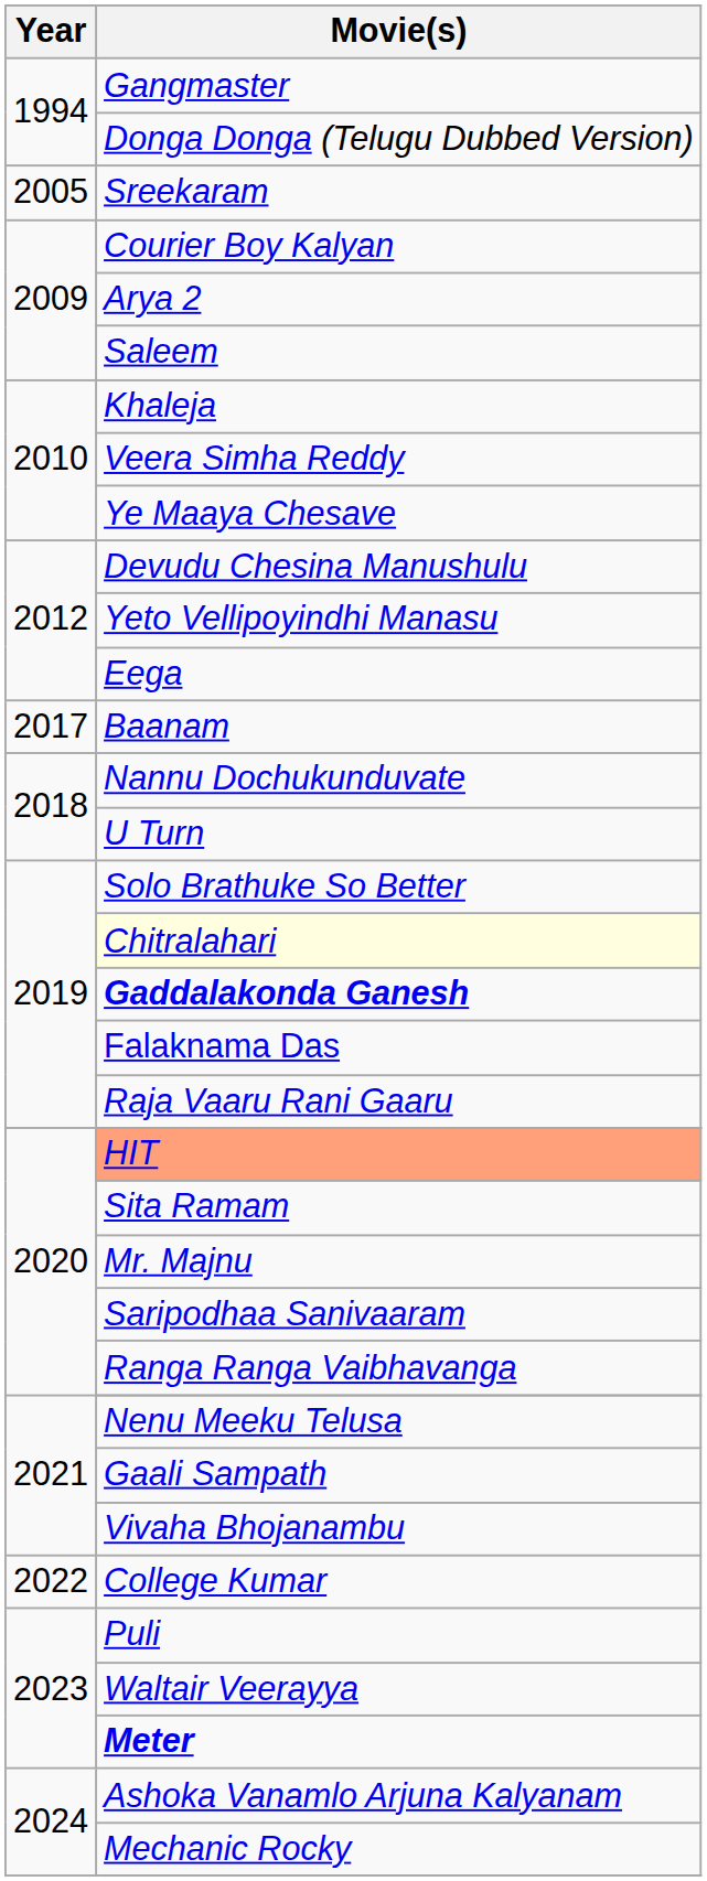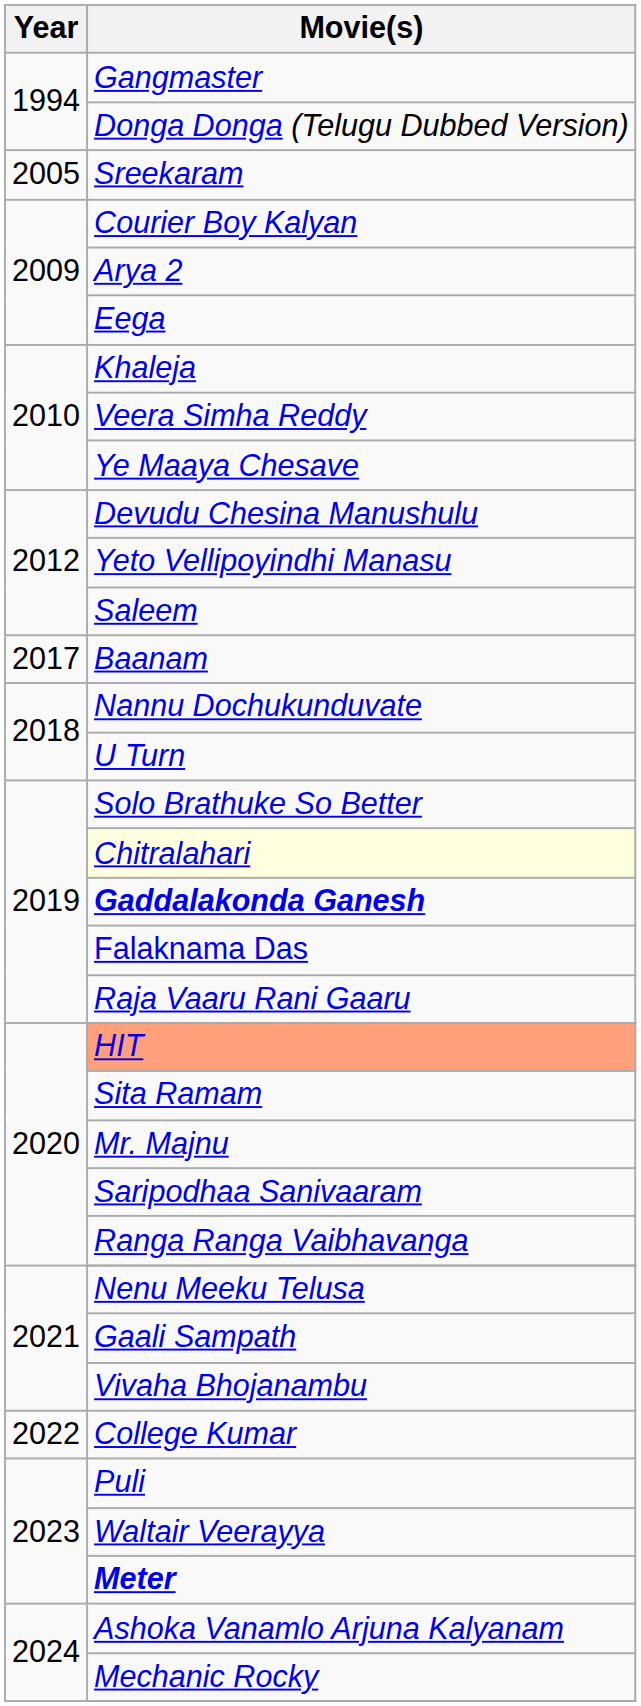row 7 | Movie(s): Saleem -> Eega
row 13 | Movie(s): Eega -> Saleem
